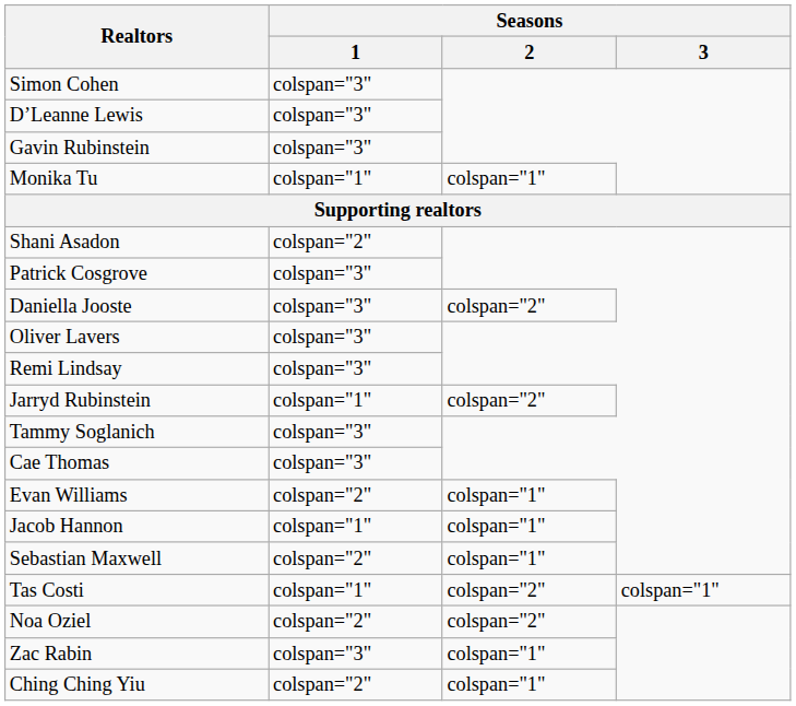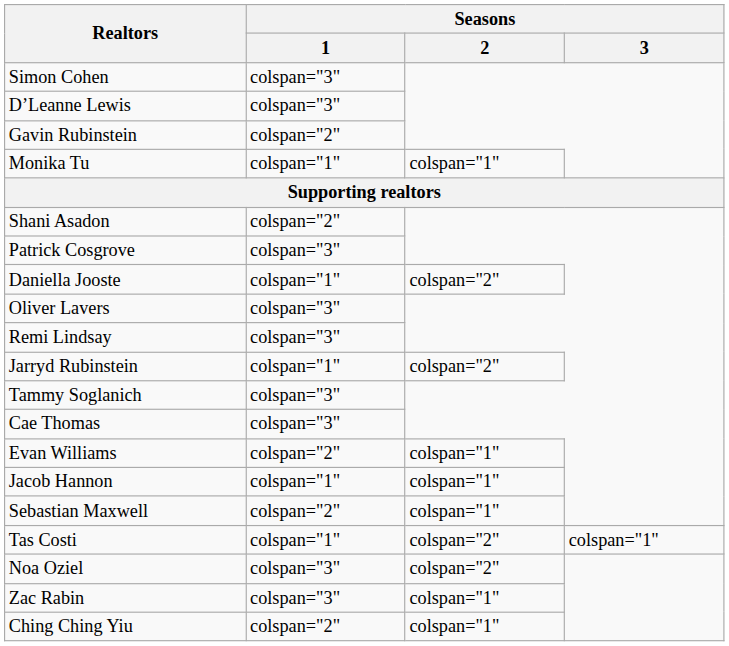Gavin Rubinstein | Seasons / 1: colspan="3" -> colspan="2"
Daniella Jooste | Seasons / 1: colspan="3" -> colspan="1"
Noa Oziel | Seasons / 1: colspan="2" -> colspan="3"
